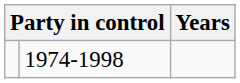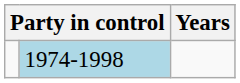row 2 | column 2: no background -> lightblue background
